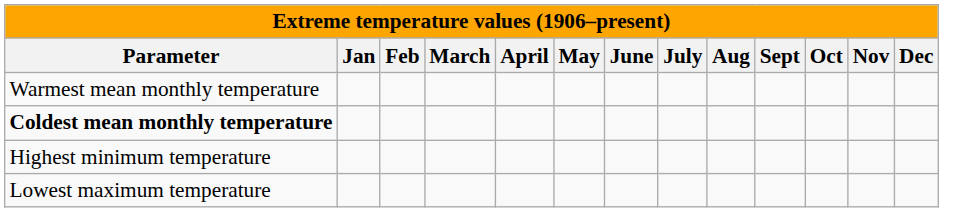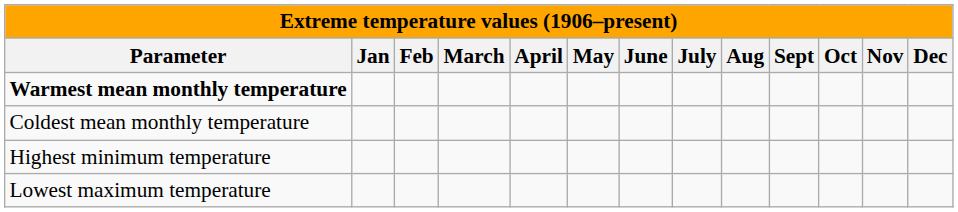Warmest mean monthly temperature | Parameter: normal -> bold
Coldest mean monthly temperature | Parameter: bold -> normal
